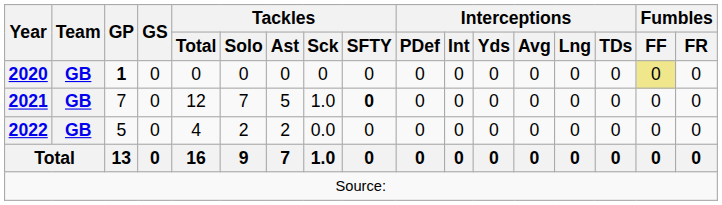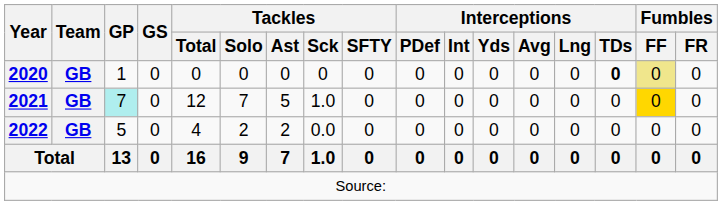2020 | GP: bold -> normal
2020 | Interceptions / TDs: normal -> bold
2021 | GP: no background -> paleturquoise background
2021 | Tackles / SFTY: bold -> normal
2021 | Fumbles / FF: no background -> gold background
